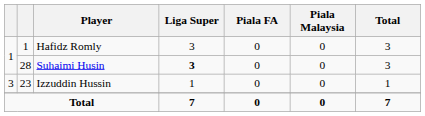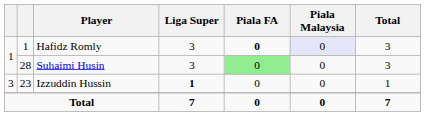Hafidz Romly | Piala FA: normal -> bold
Hafidz Romly | Piala Malaysia: no background -> lavender background
Suhaimi Husin | Liga Super: bold -> normal
Suhaimi Husin | Piala FA: no background -> lightgreen background
Izzuddin Hussin | Liga Super: normal -> bold
